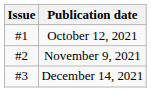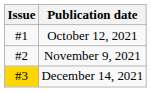December 14, 2021 | Issue: no background -> gold background
